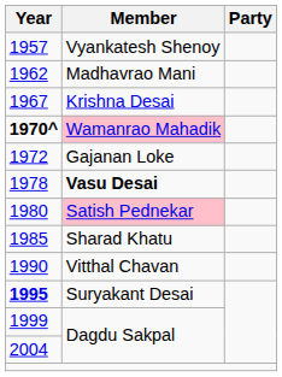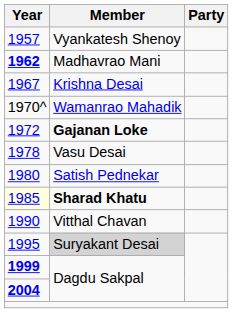Madhavrao Mani | Year: normal -> bold
Wamanrao Mahadik | Year: bold -> normal
Wamanrao Mahadik | Member: pink background -> no background
Gajanan Loke | Member: normal -> bold
Vasu Desai | Member: bold -> normal
Satish Pednekar | Member: pink background -> no background
Sharad Khatu | Year: no background -> lightyellow background
Sharad Khatu | Member: normal -> bold
Suryakant Desai | Year: bold -> normal
Suryakant Desai | Member: no background -> lightgrey background
1999 / Dagdu Sakpal | Year: normal -> bold
2004 / Dagdu Sakpal | Year: normal -> bold
